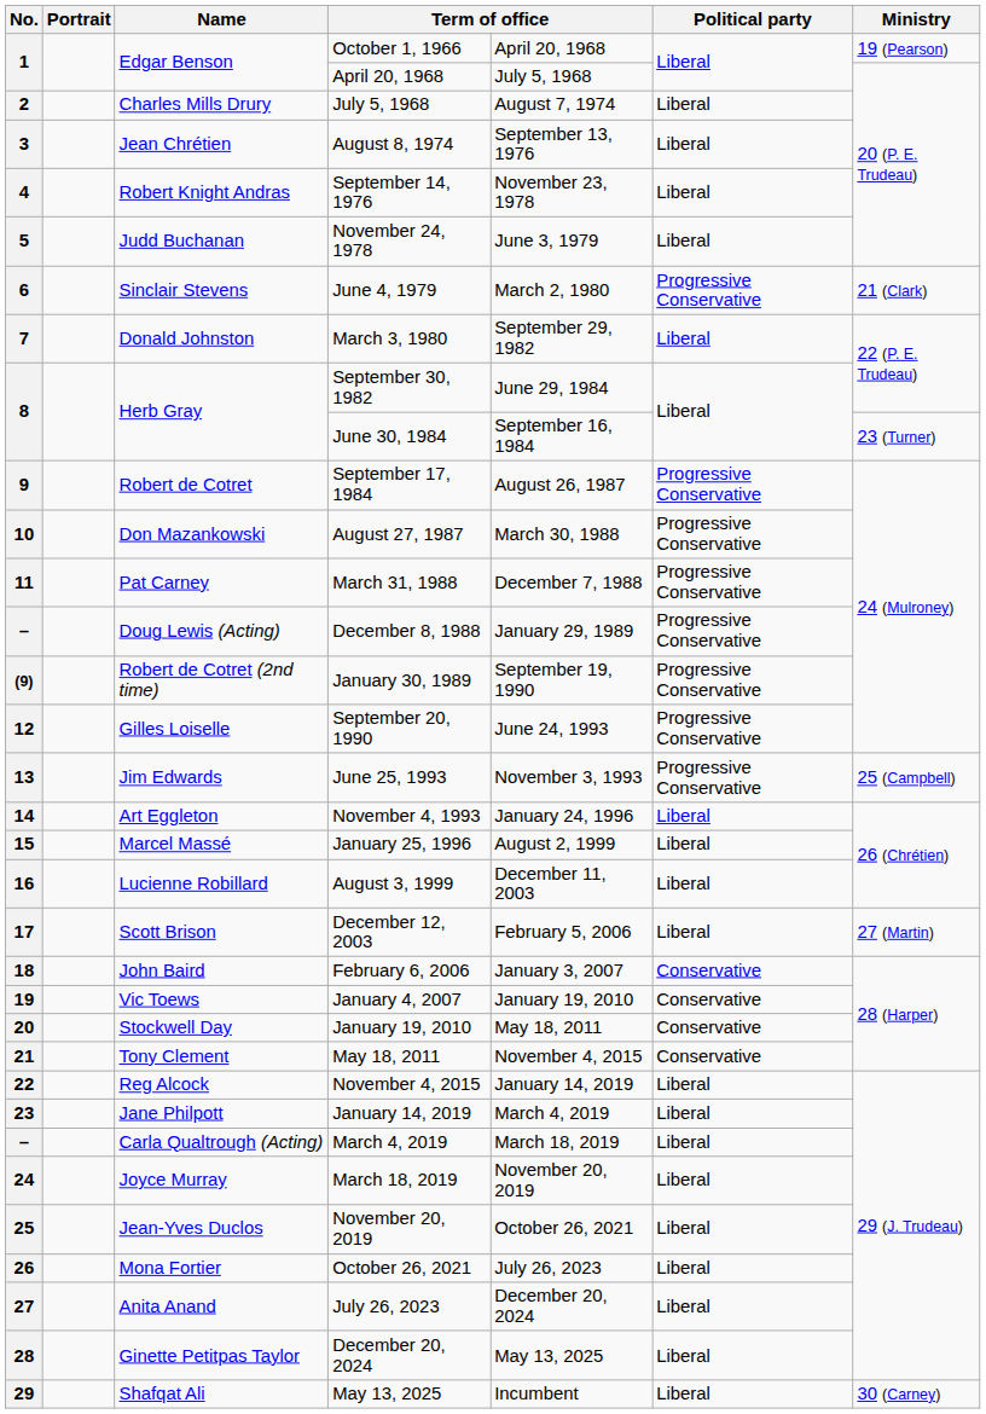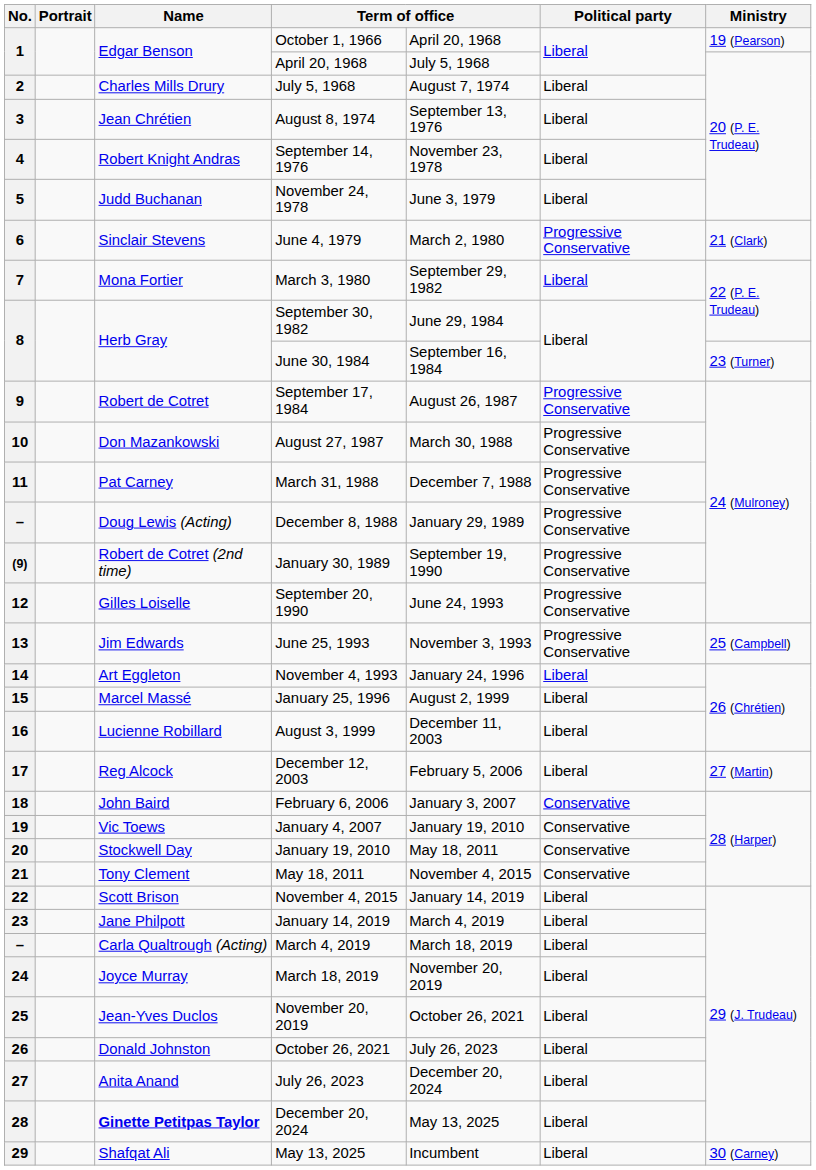7 | Name: Donald Johnston -> Mona Fortier
17 | Name: Scott Brison -> Reg Alcock
22 | Name: Reg Alcock -> Scott Brison
26 | Name: Mona Fortier -> Donald Johnston
28 | Name: normal -> bold
